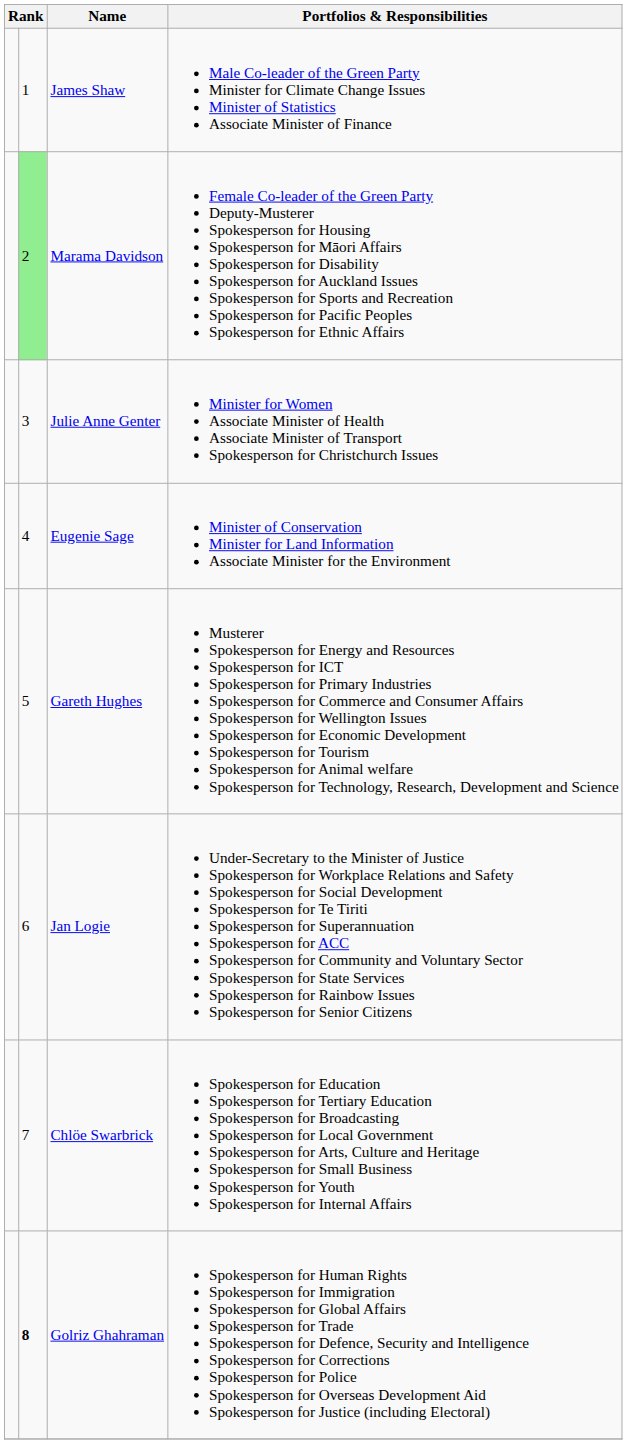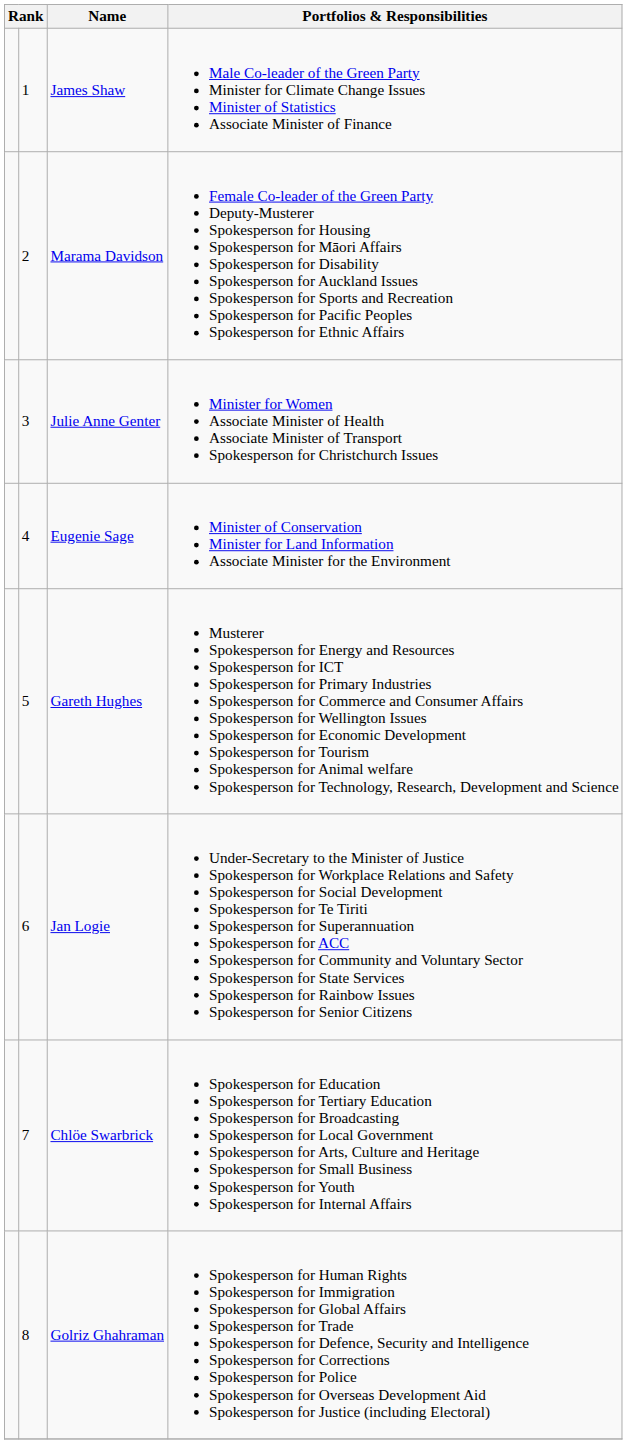Marama Davidson | column 2: lightgreen background -> no background
Golriz Ghahraman | column 2: bold -> normal
